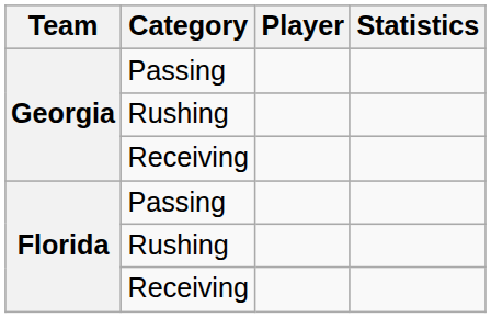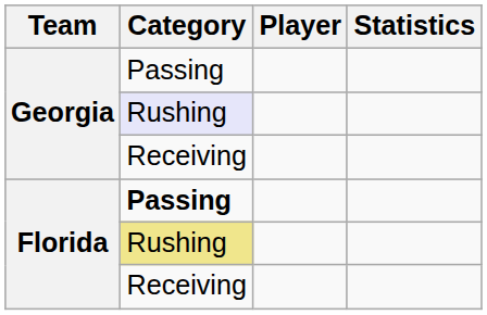Georgia / Rushing | Category: no background -> lavender background
Florida / Passing | Category: normal -> bold
Florida / Rushing | Category: no background -> khaki background
